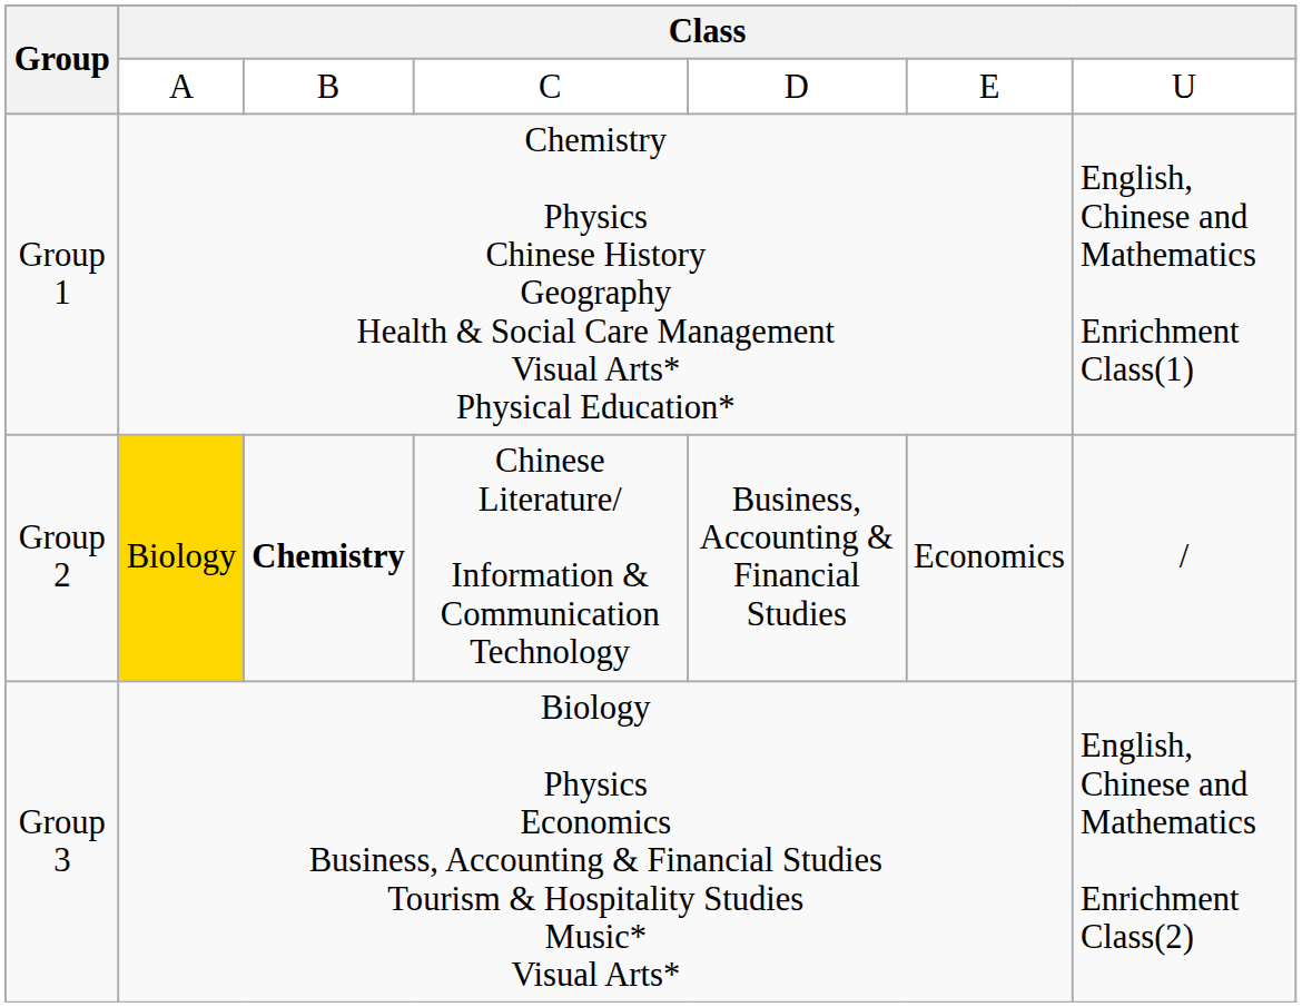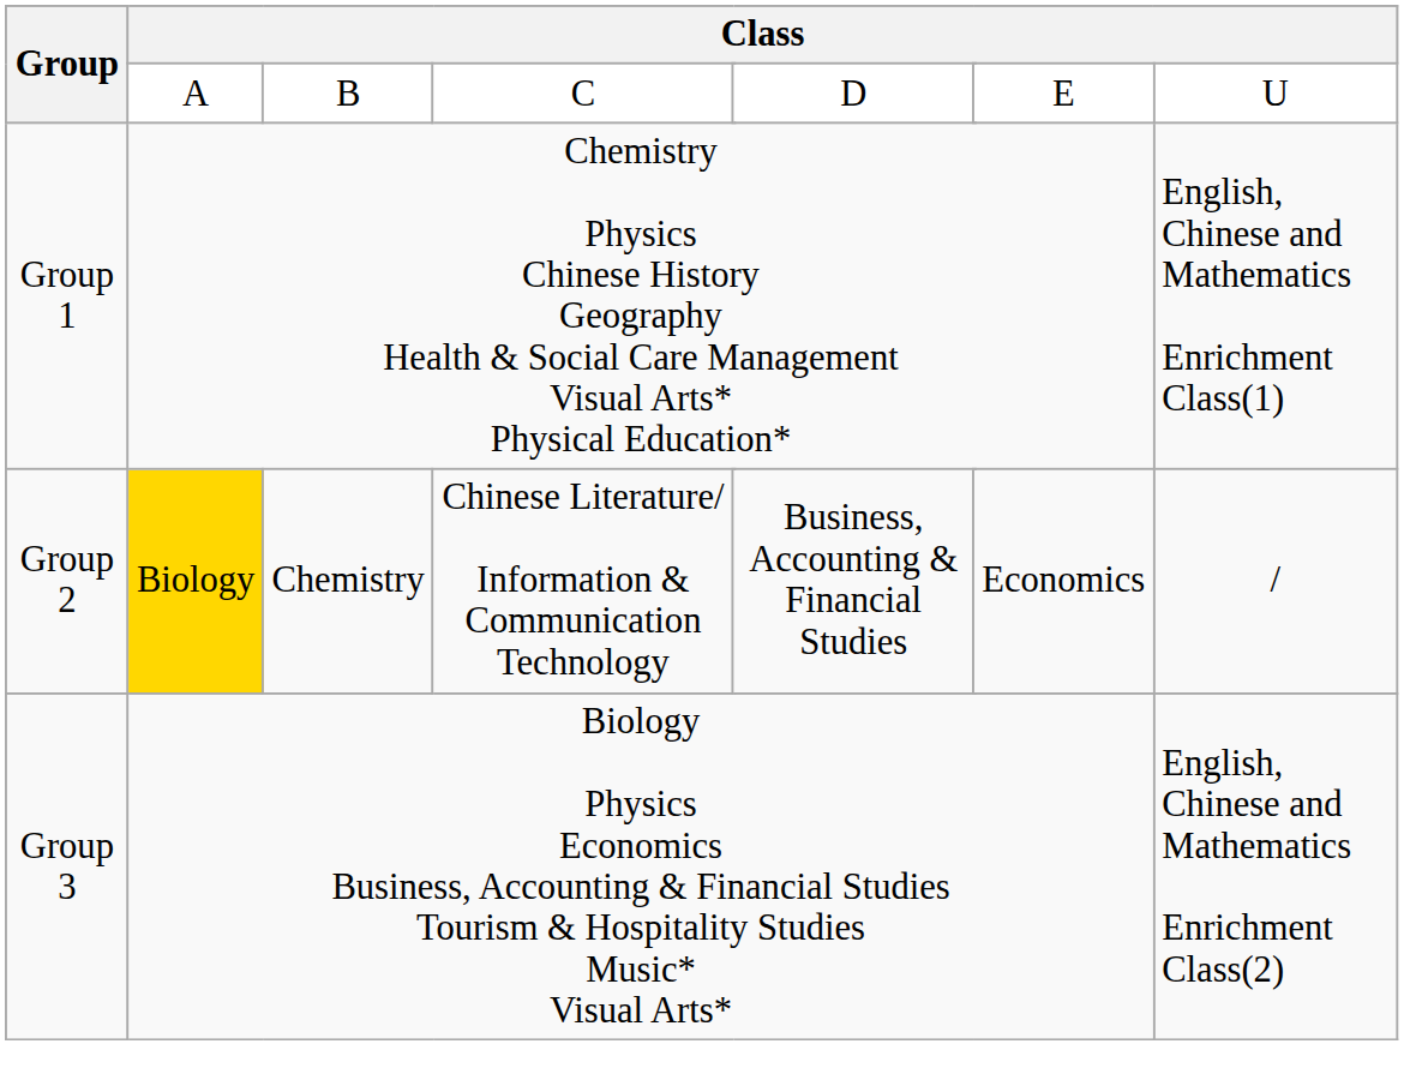Group 2 | column 3: bold -> normal
